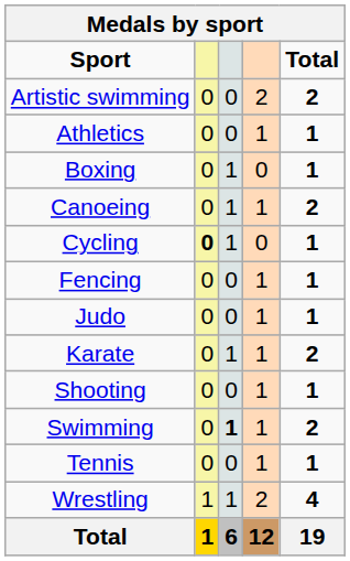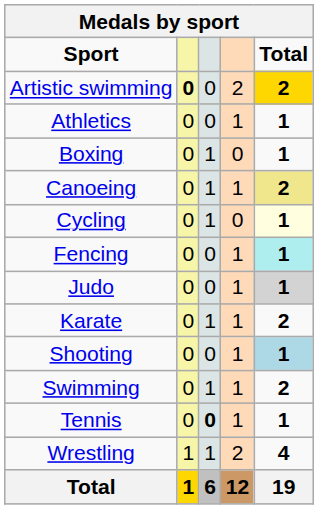Artistic swimming | column 2: normal -> bold
Artistic swimming | Total: no background -> gold background
Canoeing | Total: no background -> khaki background
Cycling | column 2: bold -> normal
Cycling | Total: no background -> lightyellow background
Fencing | Total: no background -> paleturquoise background
Judo | Total: no background -> lightgrey background
Shooting | Total: no background -> lightblue background
Swimming | column 3: bold -> normal
Tennis | column 3: normal -> bold
